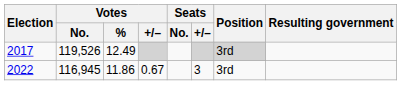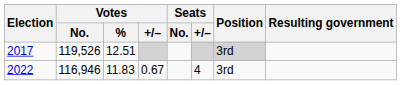2017 | Votes / %: 12.49 -> 12.51
2022 | Votes / No.: 116,945 -> 116,946
2022 | Votes / %: 11.86 -> 11.83
2022 | Seats / +/–: 3 -> 4
